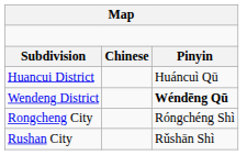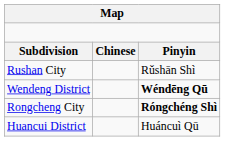rows swapped: Huancui District <-> Rushan City
Rongcheng City | column 3: normal -> bold
